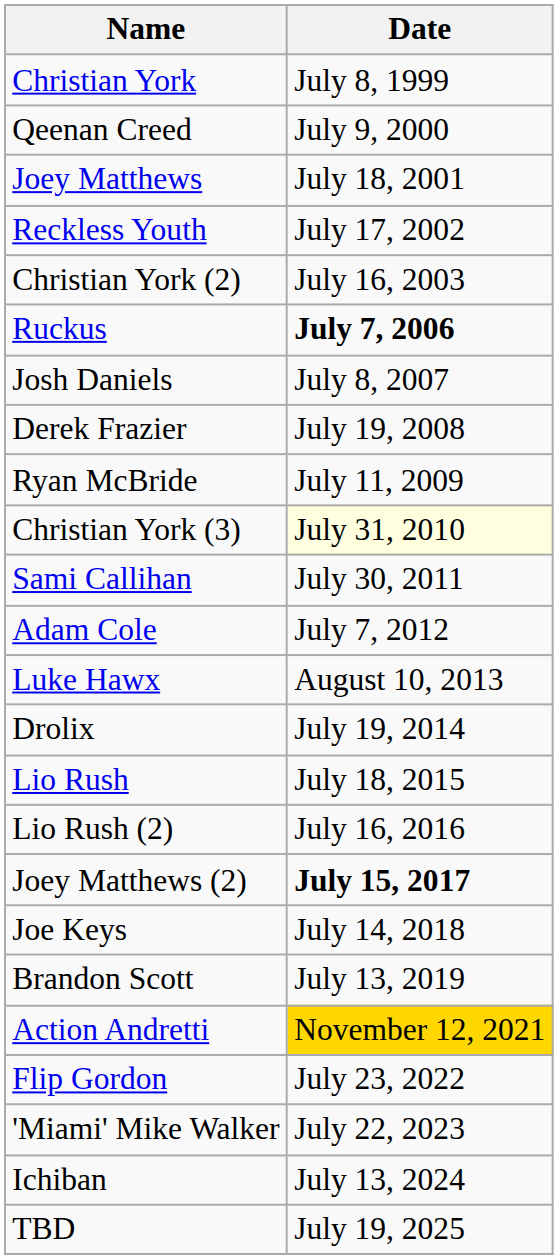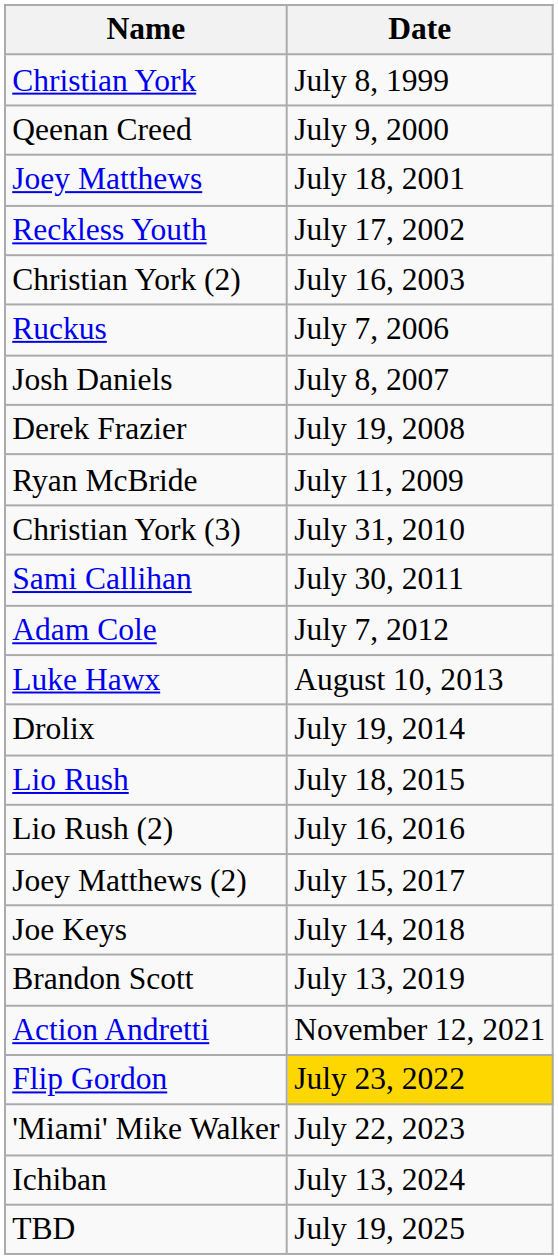Ruckus | Date: bold -> normal
Christian York (3) | Date: lightyellow background -> no background
Joey Matthews (2) | Date: bold -> normal
Action Andretti | Date: gold background -> no background
Flip Gordon | Date: no background -> gold background
